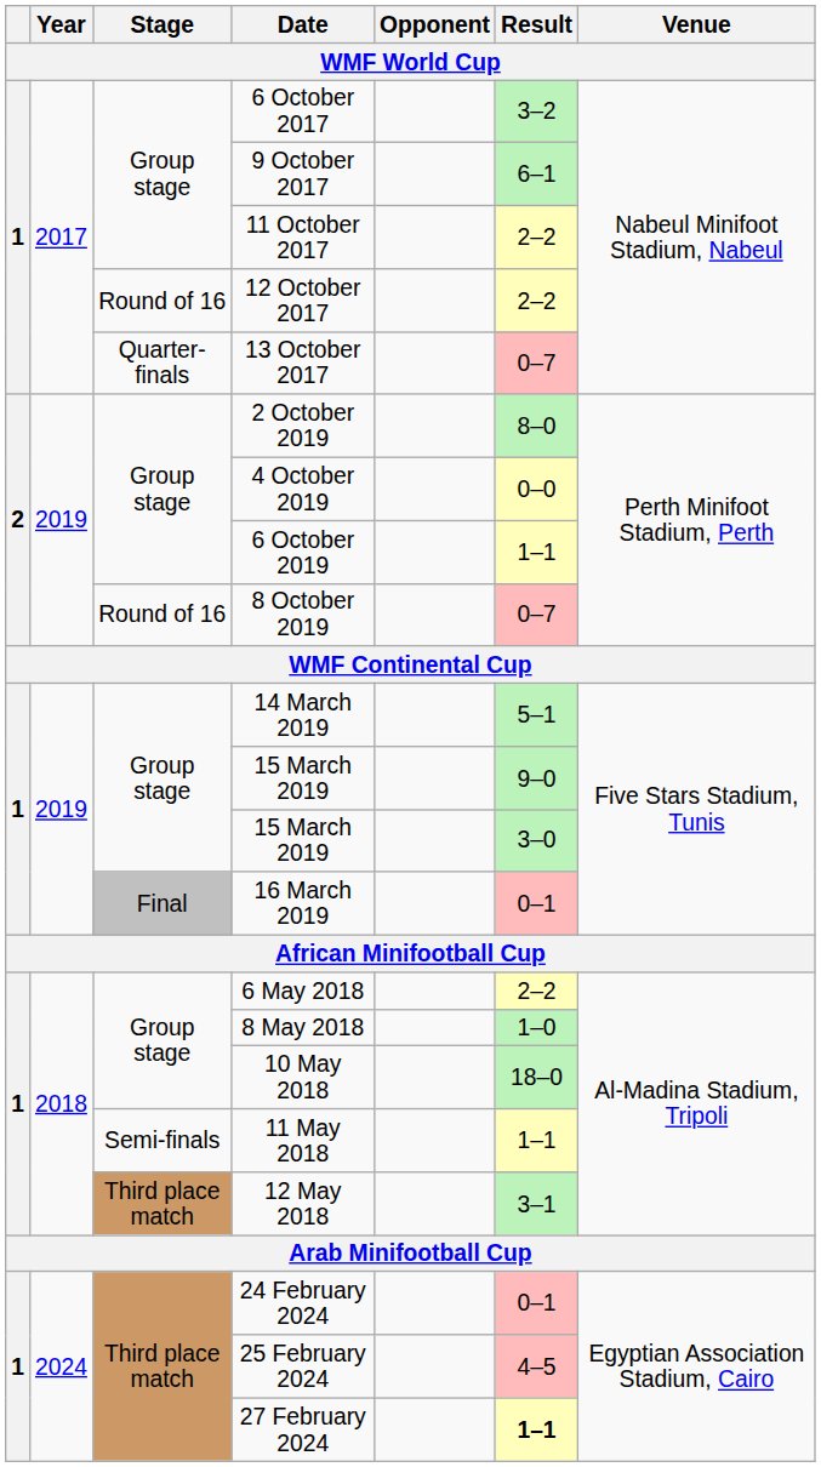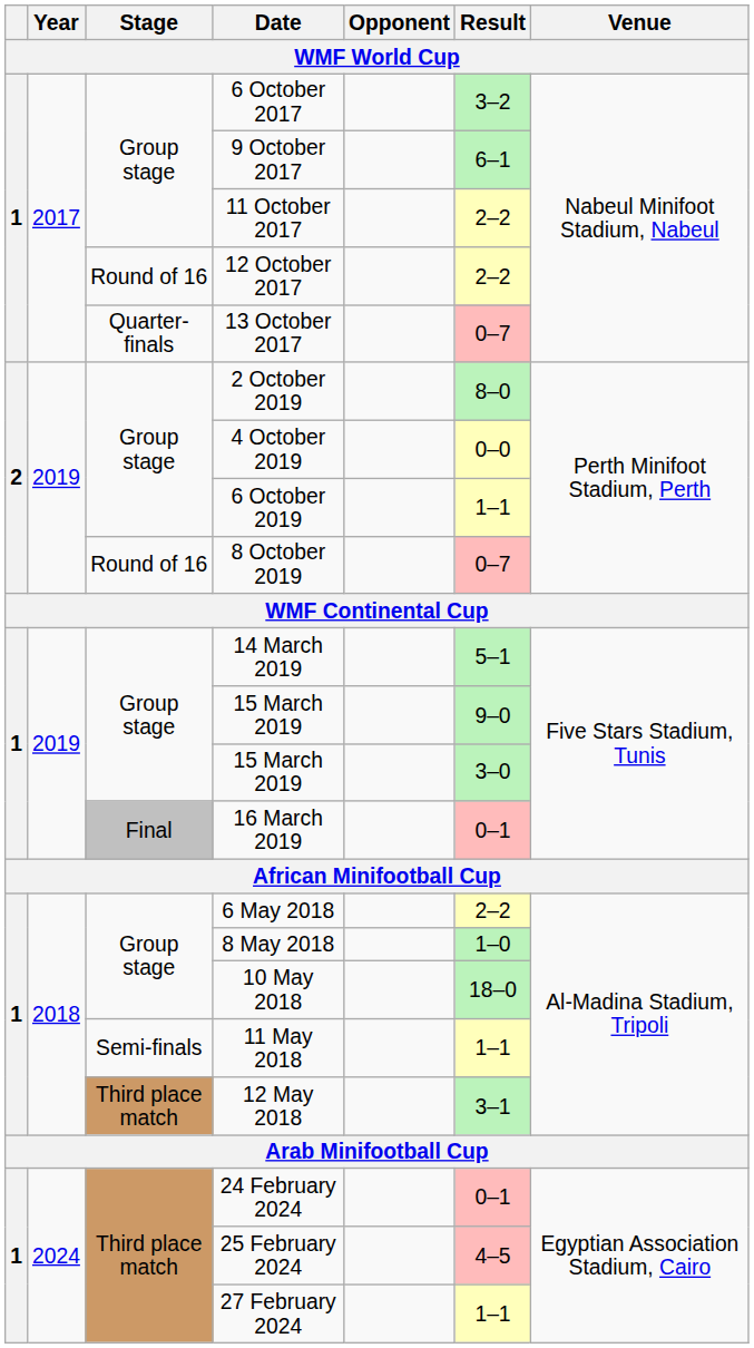27 February 2024 | Result: bold -> normal
